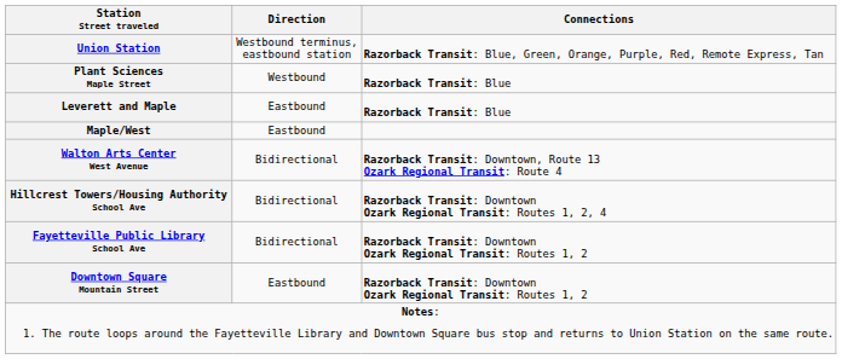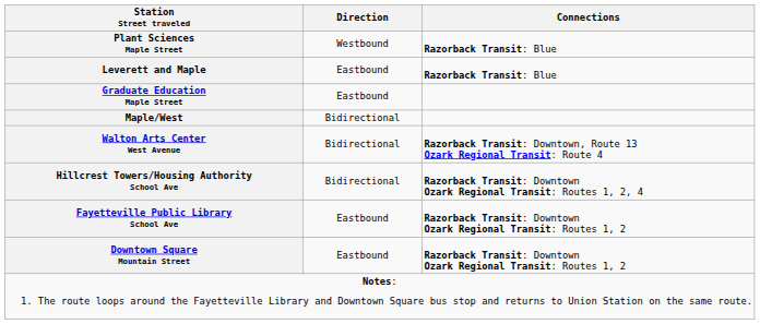- row: Union Station | Westbound terminus, eastbound station | Razorback Transit: Blue, Green, Orange, Purple, Red, Remote Express, Tan
+ row: Graduate Education Maple Street | Eastbound
Maple/West | Direction: Eastbound -> Bidirectional
Fayetteville Public Library School Ave | Direction: Bidirectional -> Eastbound
